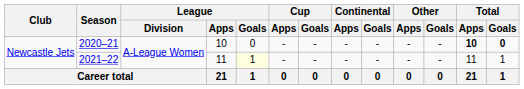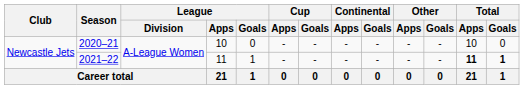2020–21 | Total / Apps: bold -> normal
2020–21 | Total / Goals: bold -> normal
2021–22 | League / Goals: lightyellow background -> no background
2021–22 | Total / Apps: normal -> bold
2021–22 | Total / Goals: normal -> bold
